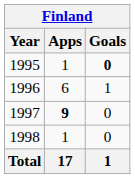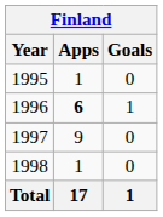1995 | Goals: bold -> normal
1996 | Apps: normal -> bold
1997 | Apps: bold -> normal
